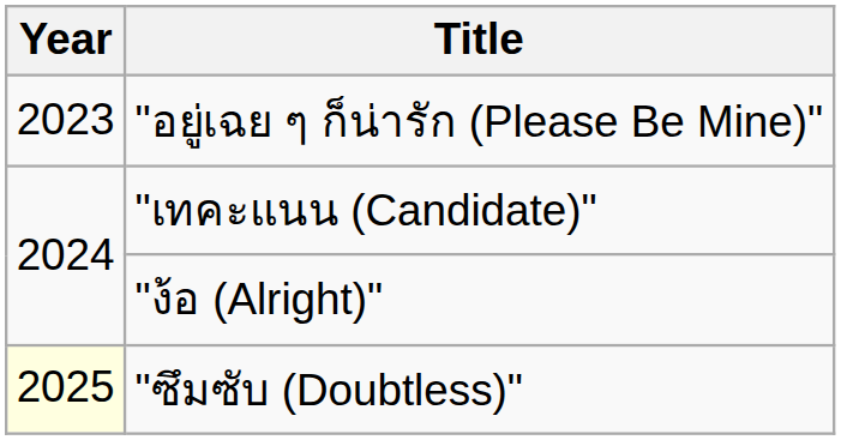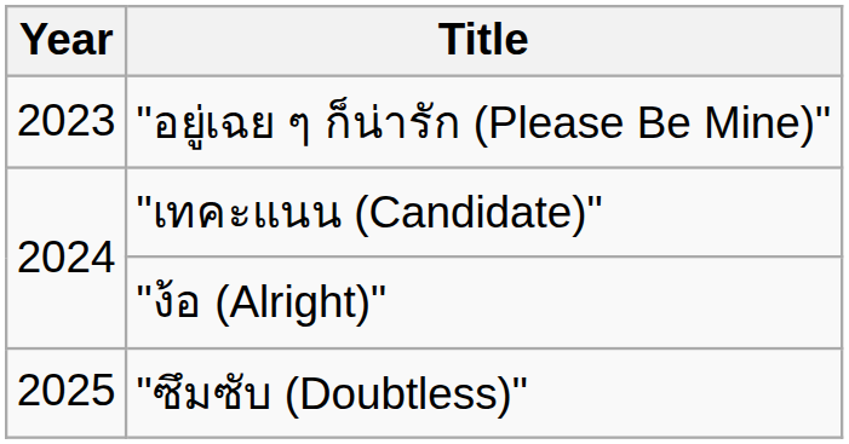"ซึมซับ (Doubtless)" | Year: lightyellow background -> no background
